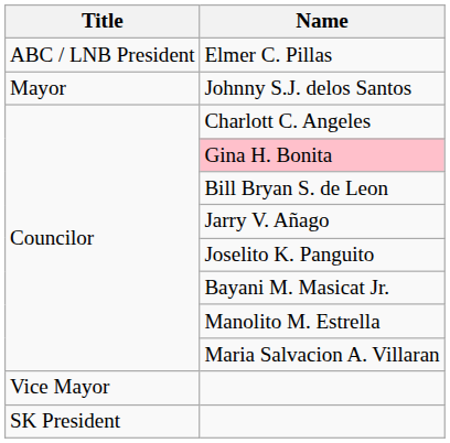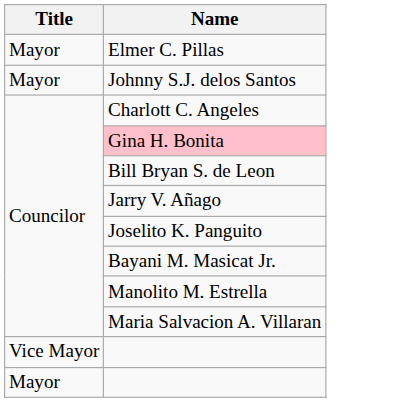row 2 | Title: ABC / LNB President -> Mayor
row 13 | Title: SK President -> Mayor
